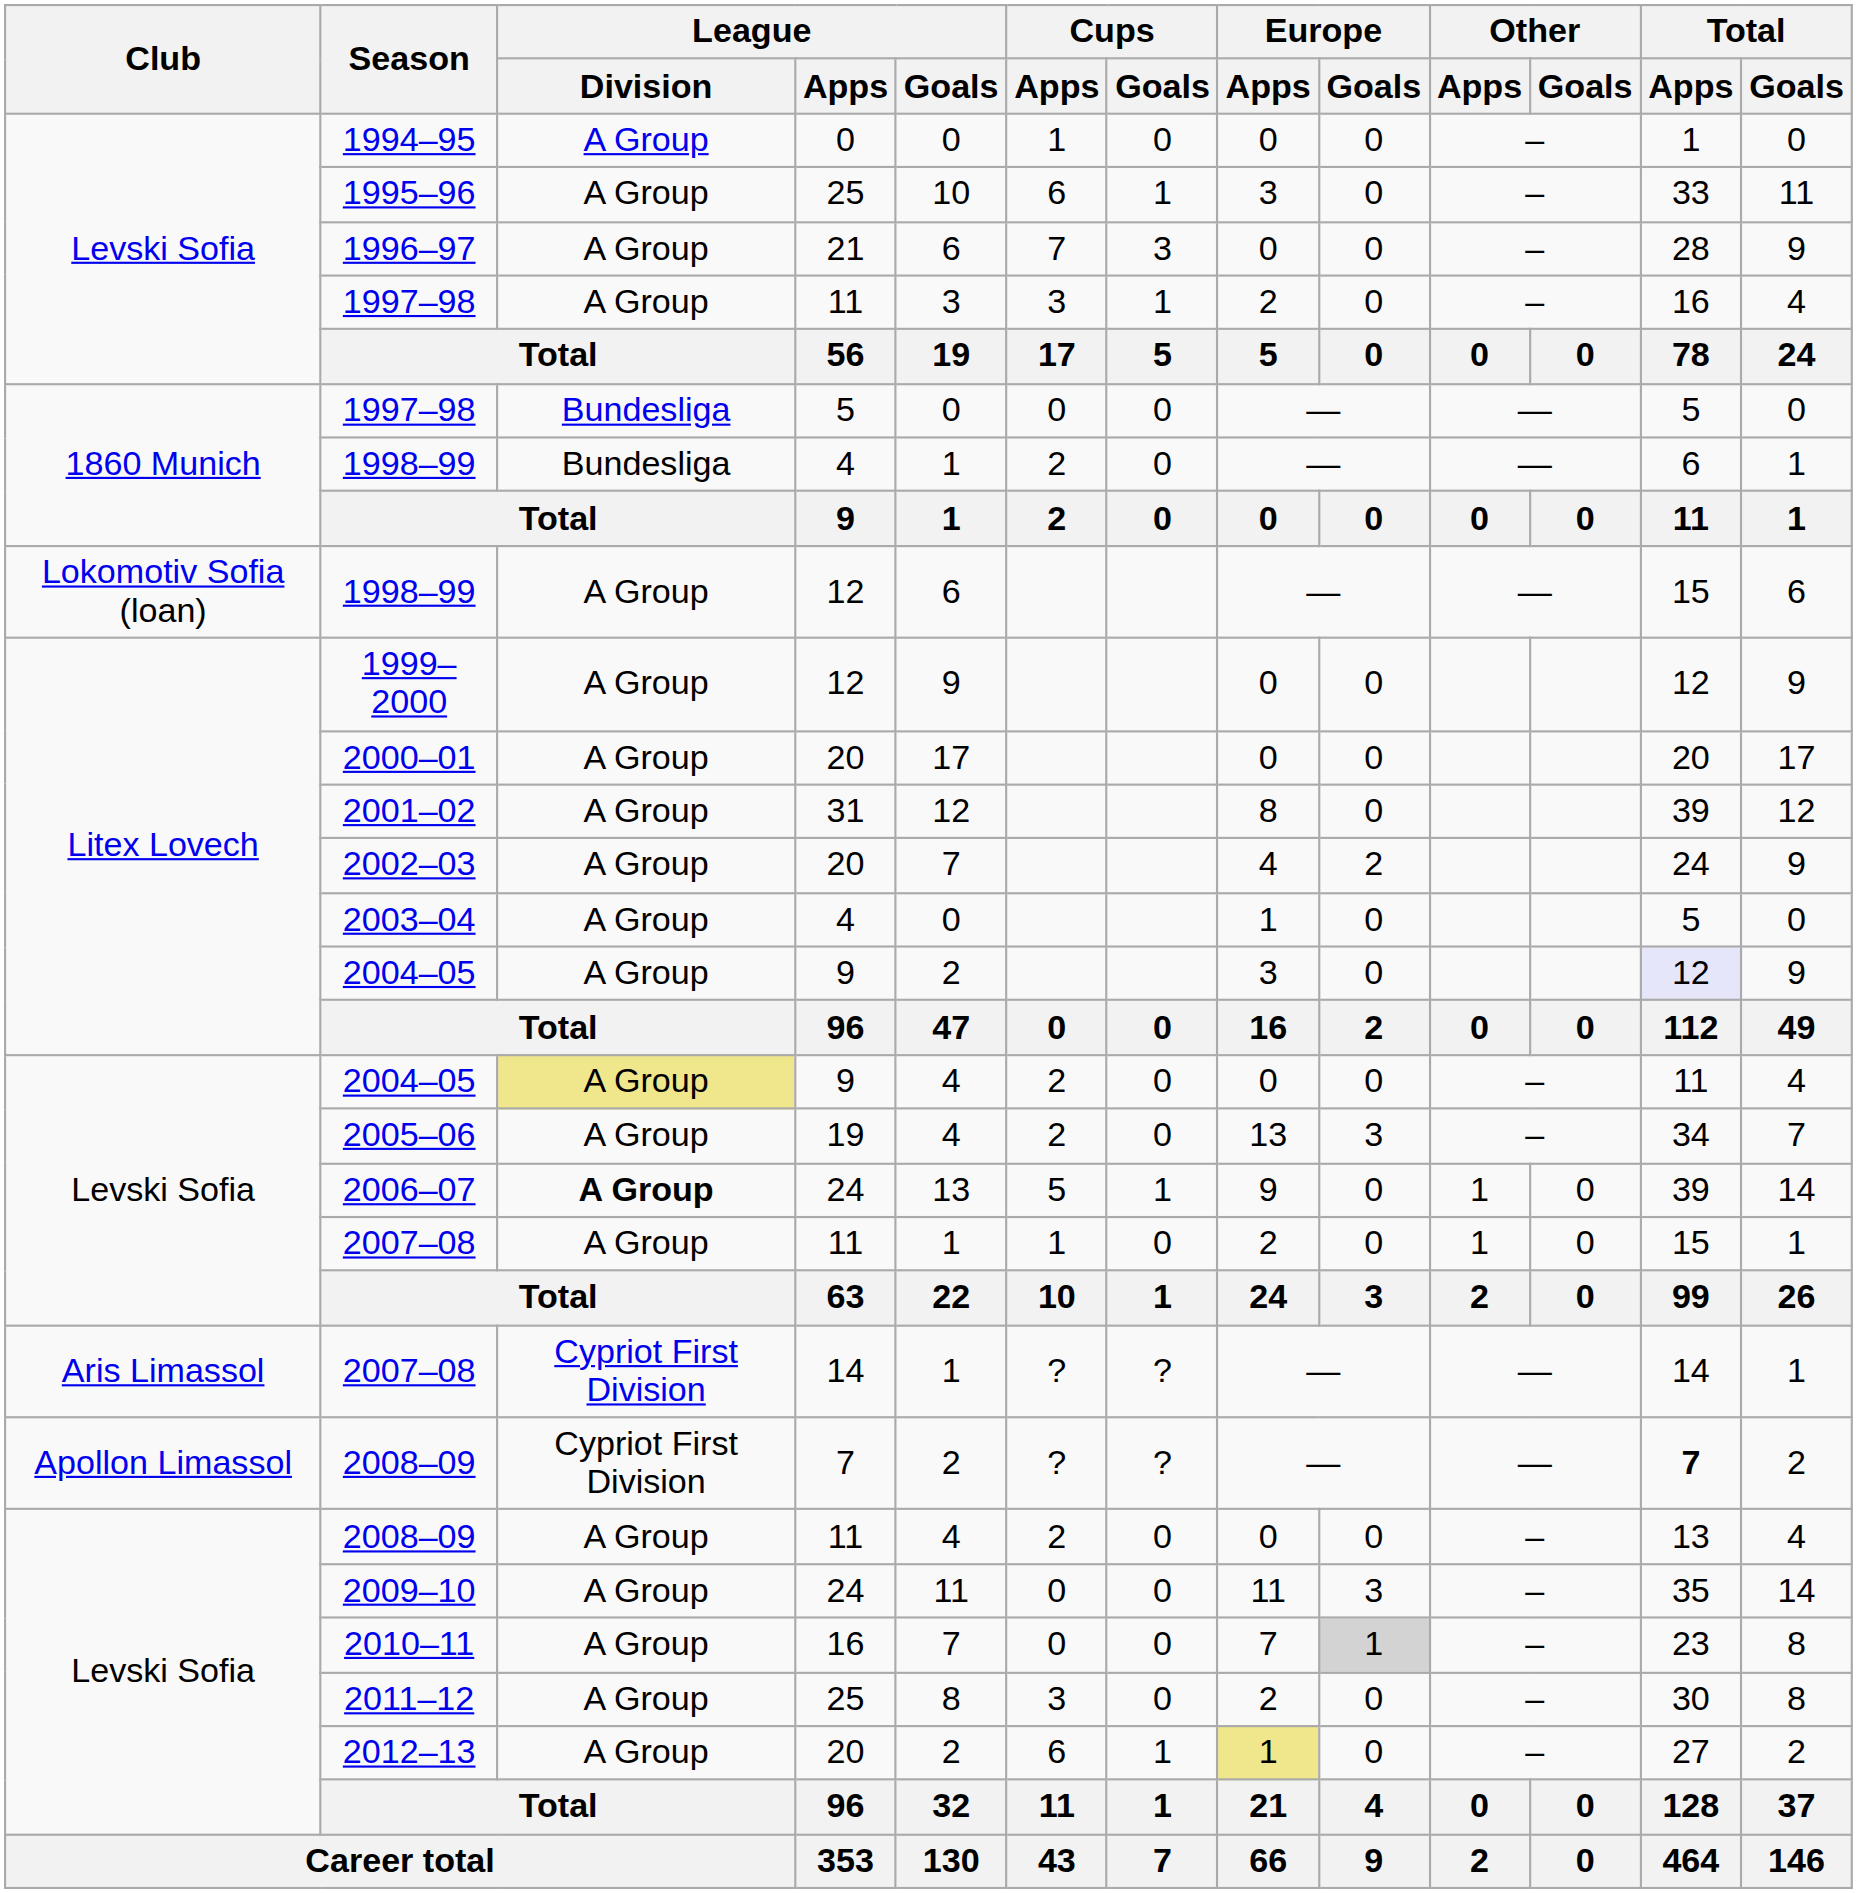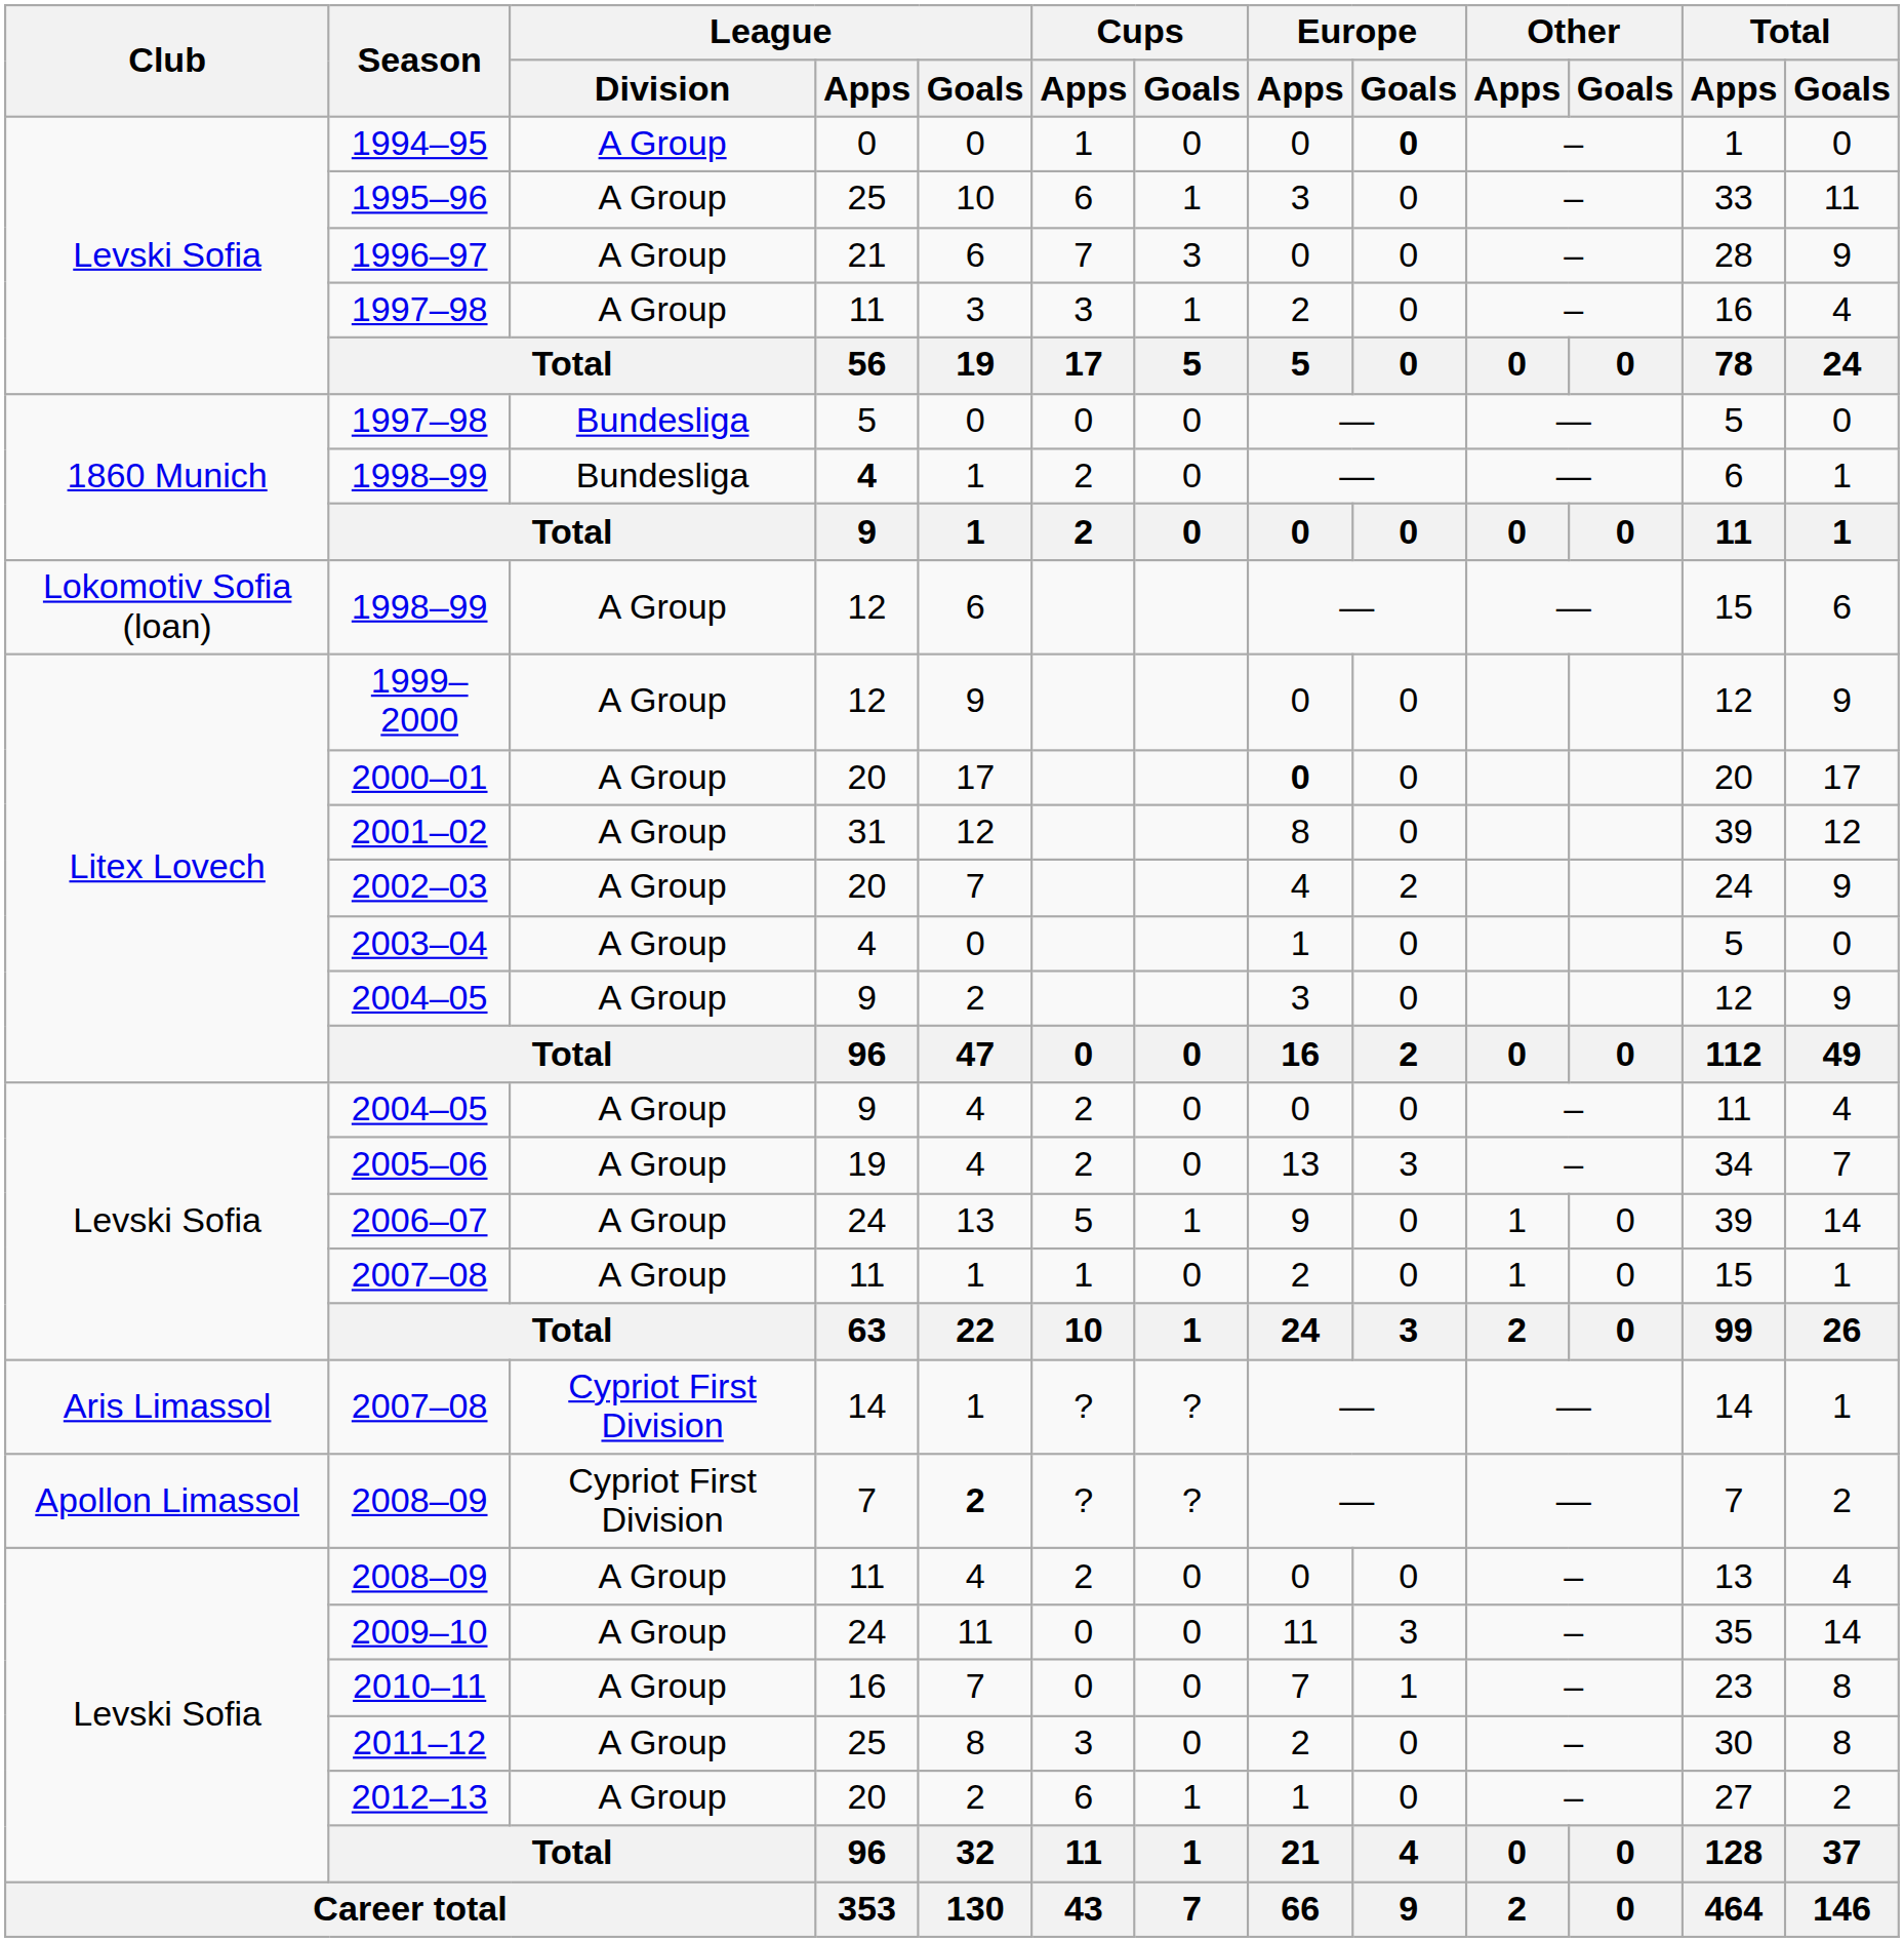1994–95 | Europe / Goals: normal -> bold
1860 Munich / 1998–99 | League / Apps: normal -> bold
2000–01 | Europe / Apps: normal -> bold
Litex Lovech / 2004–05 | Total / Apps: lavender background -> no background
Levski Sofia / 2004–05 | League / Division: khaki background -> no background
2006–07 | League / Division: bold -> normal
Apollon Limassol / 2008–09 | League / Goals: normal -> bold
Apollon Limassol / 2008–09 | Total / Apps: bold -> normal
2010–11 | Europe / Goals: lightgrey background -> no background
2012–13 | Europe / Apps: khaki background -> no background
